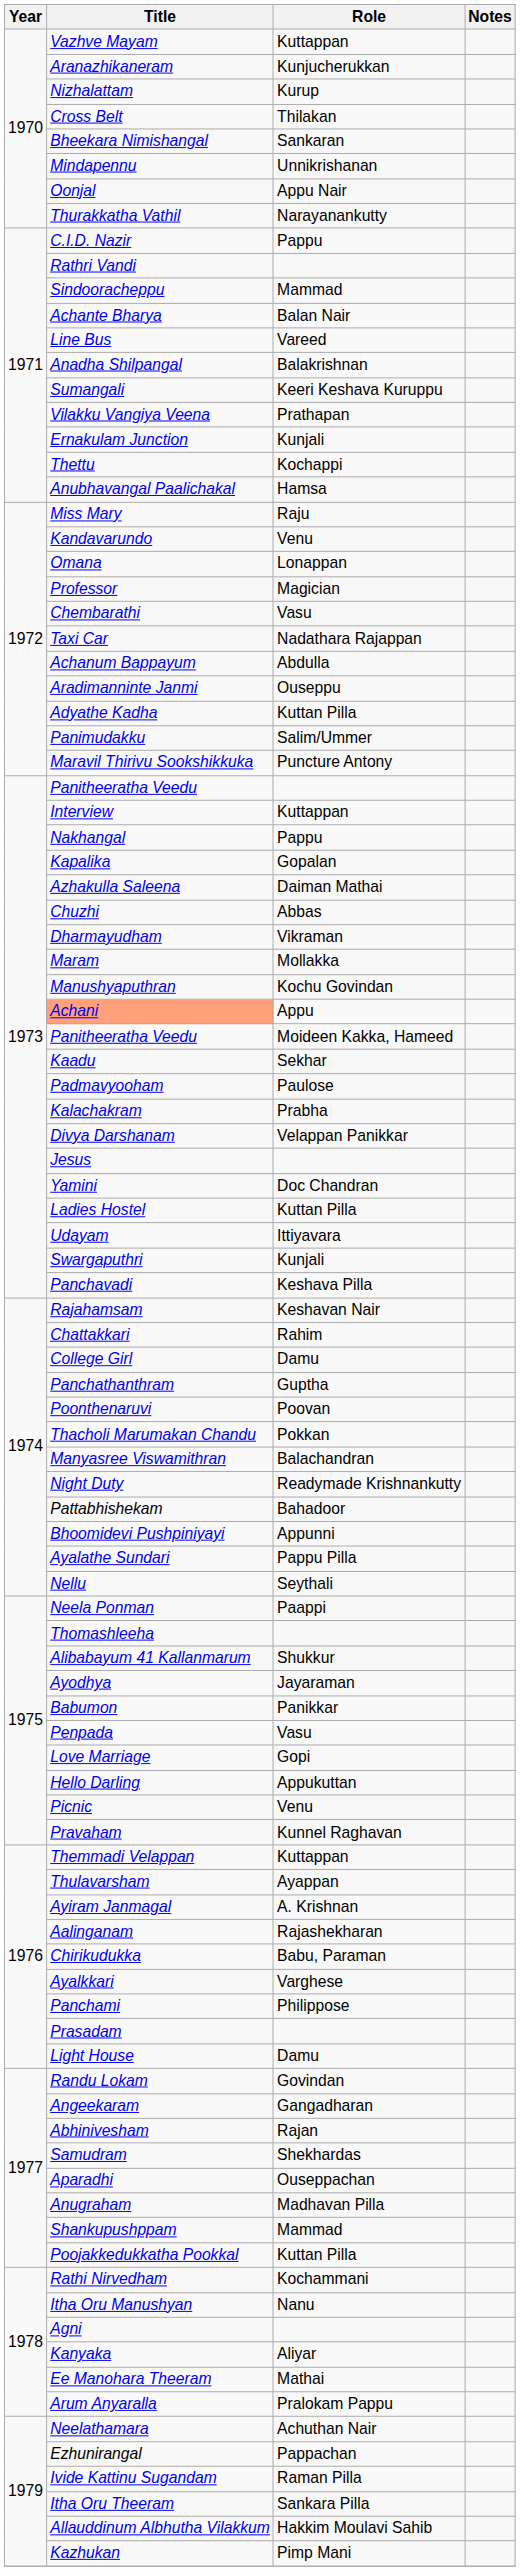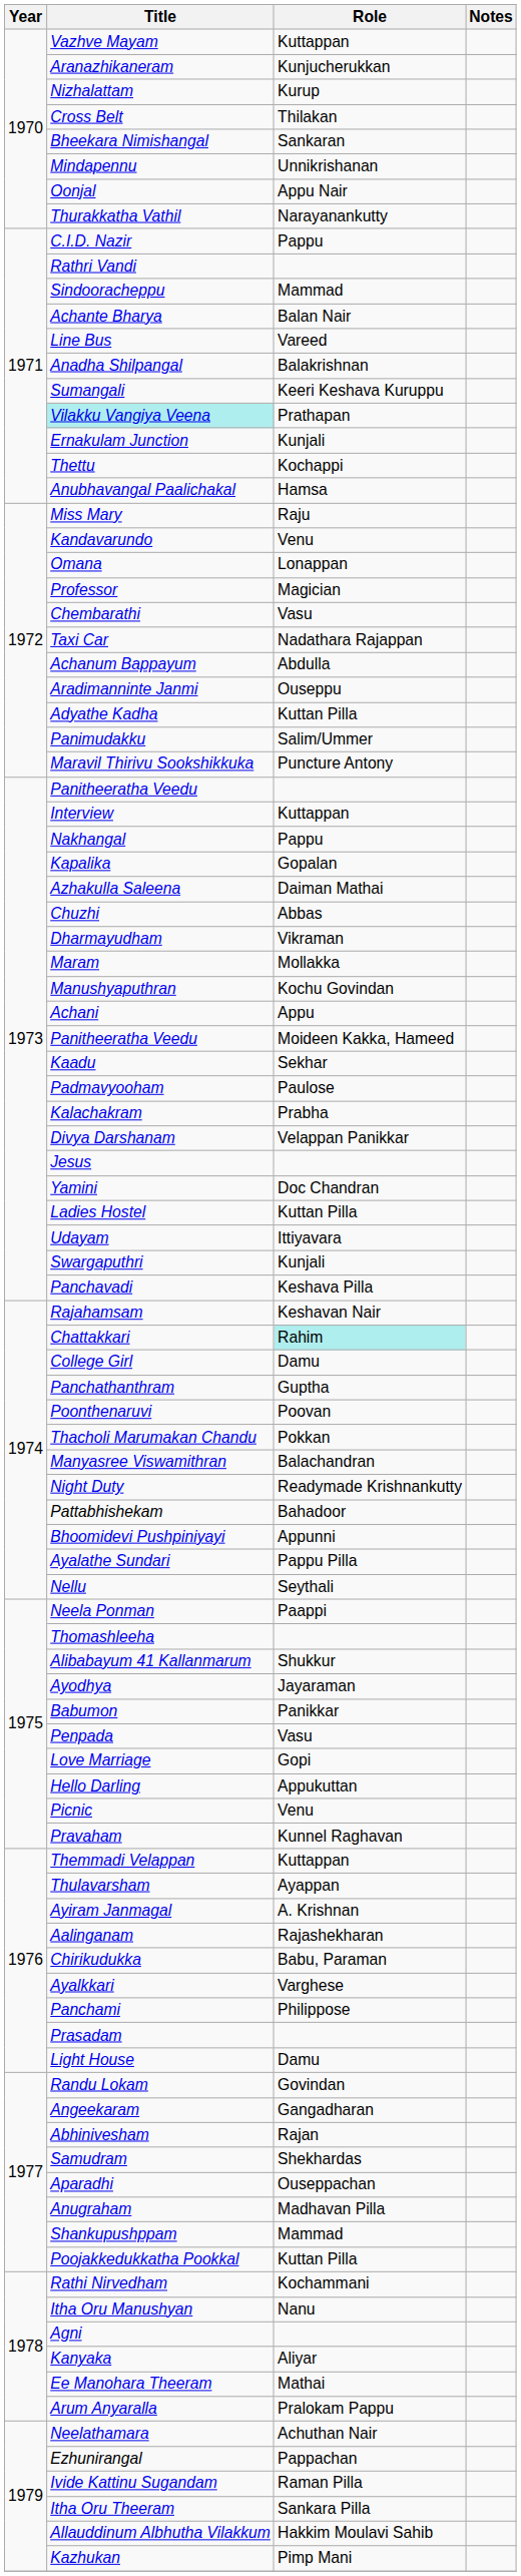Vilakku Vangiya Veena | Title: no background -> paleturquoise background
Achani | Title: lightsalmon background -> no background
Chattakkari | Role: no background -> paleturquoise background
